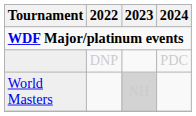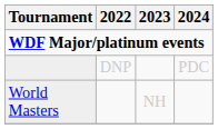World Masters | 2023: lightgrey background -> no background
